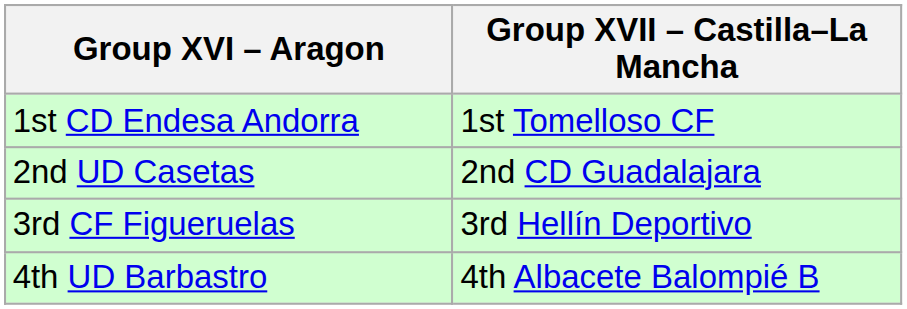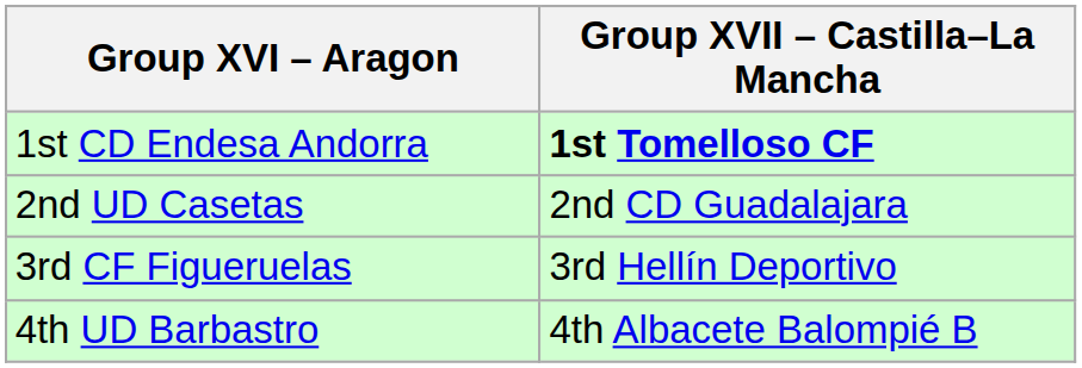1st CD Endesa Andorra | Group XVII – Castilla–La Mancha: normal -> bold
